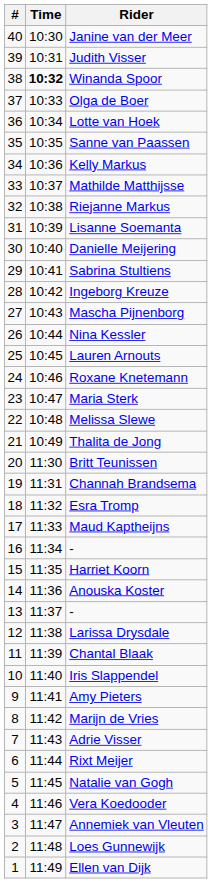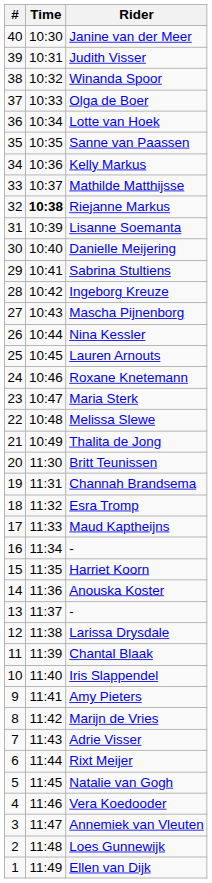Winanda Spoor | Time: bold -> normal
Riejanne Markus | Time: normal -> bold
